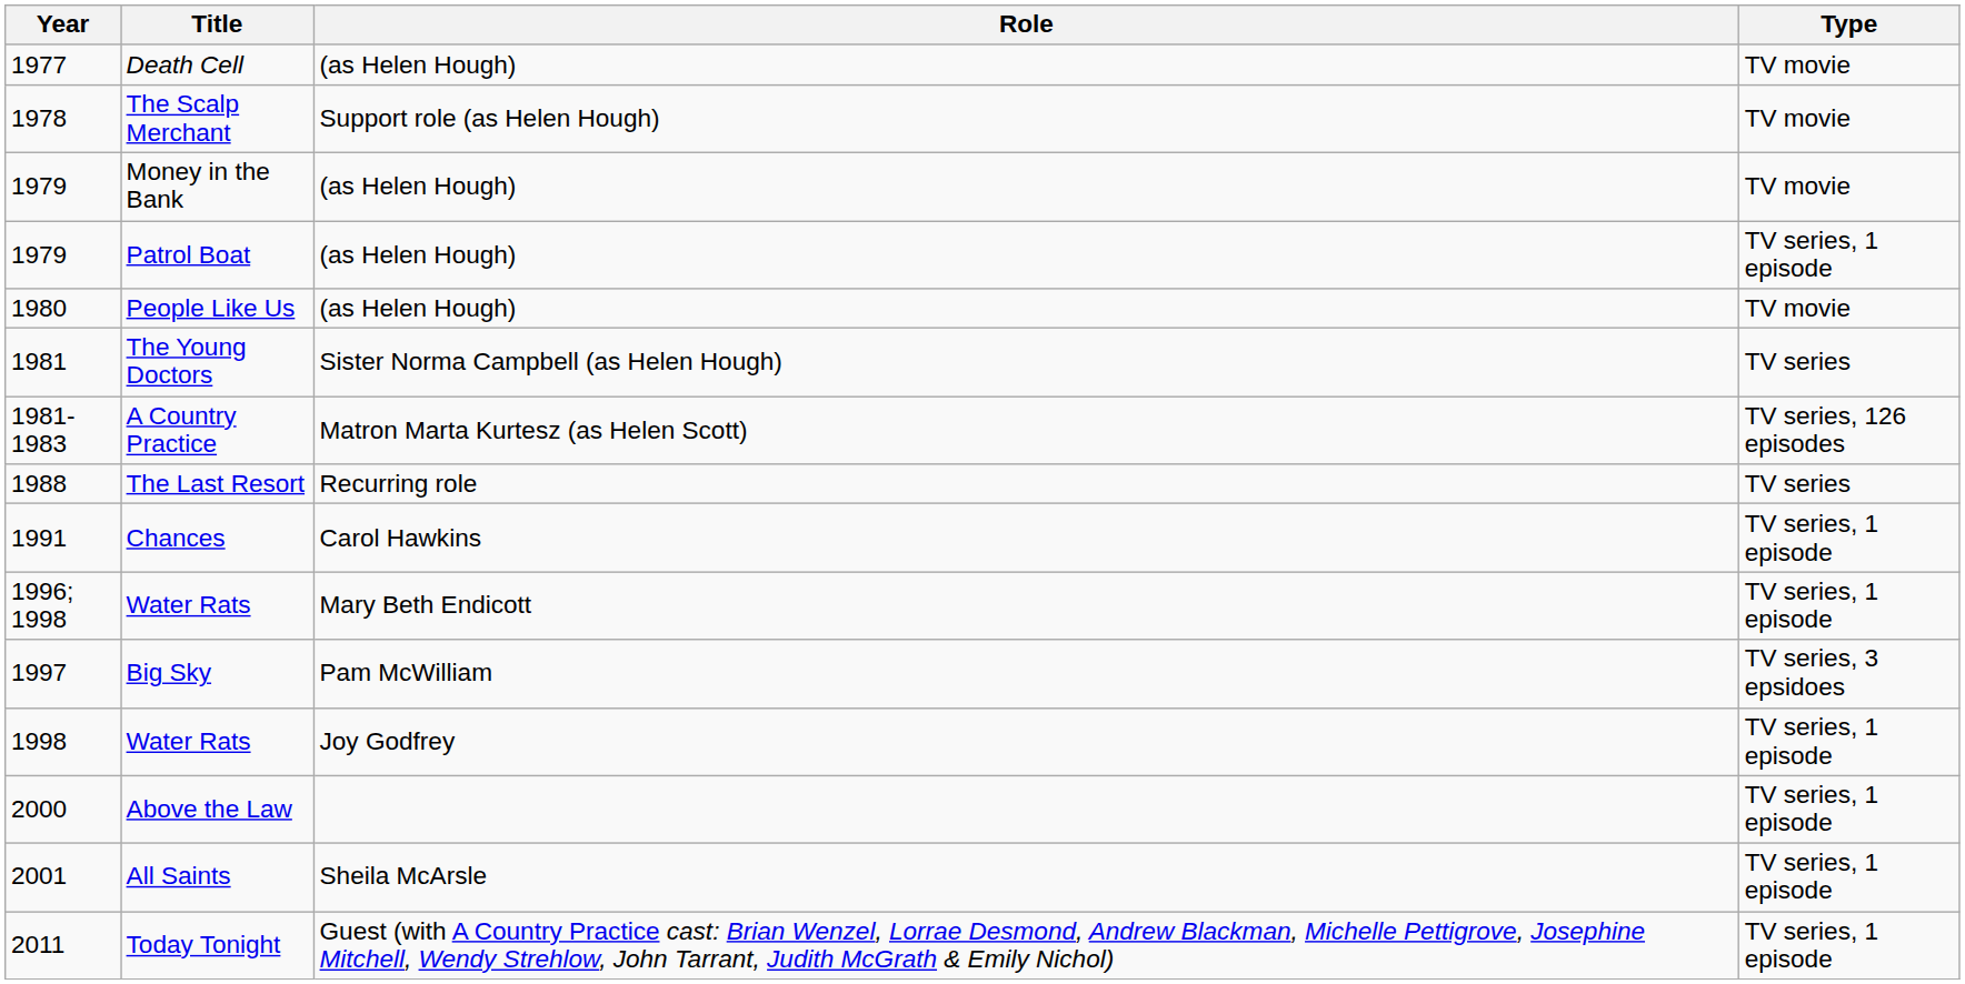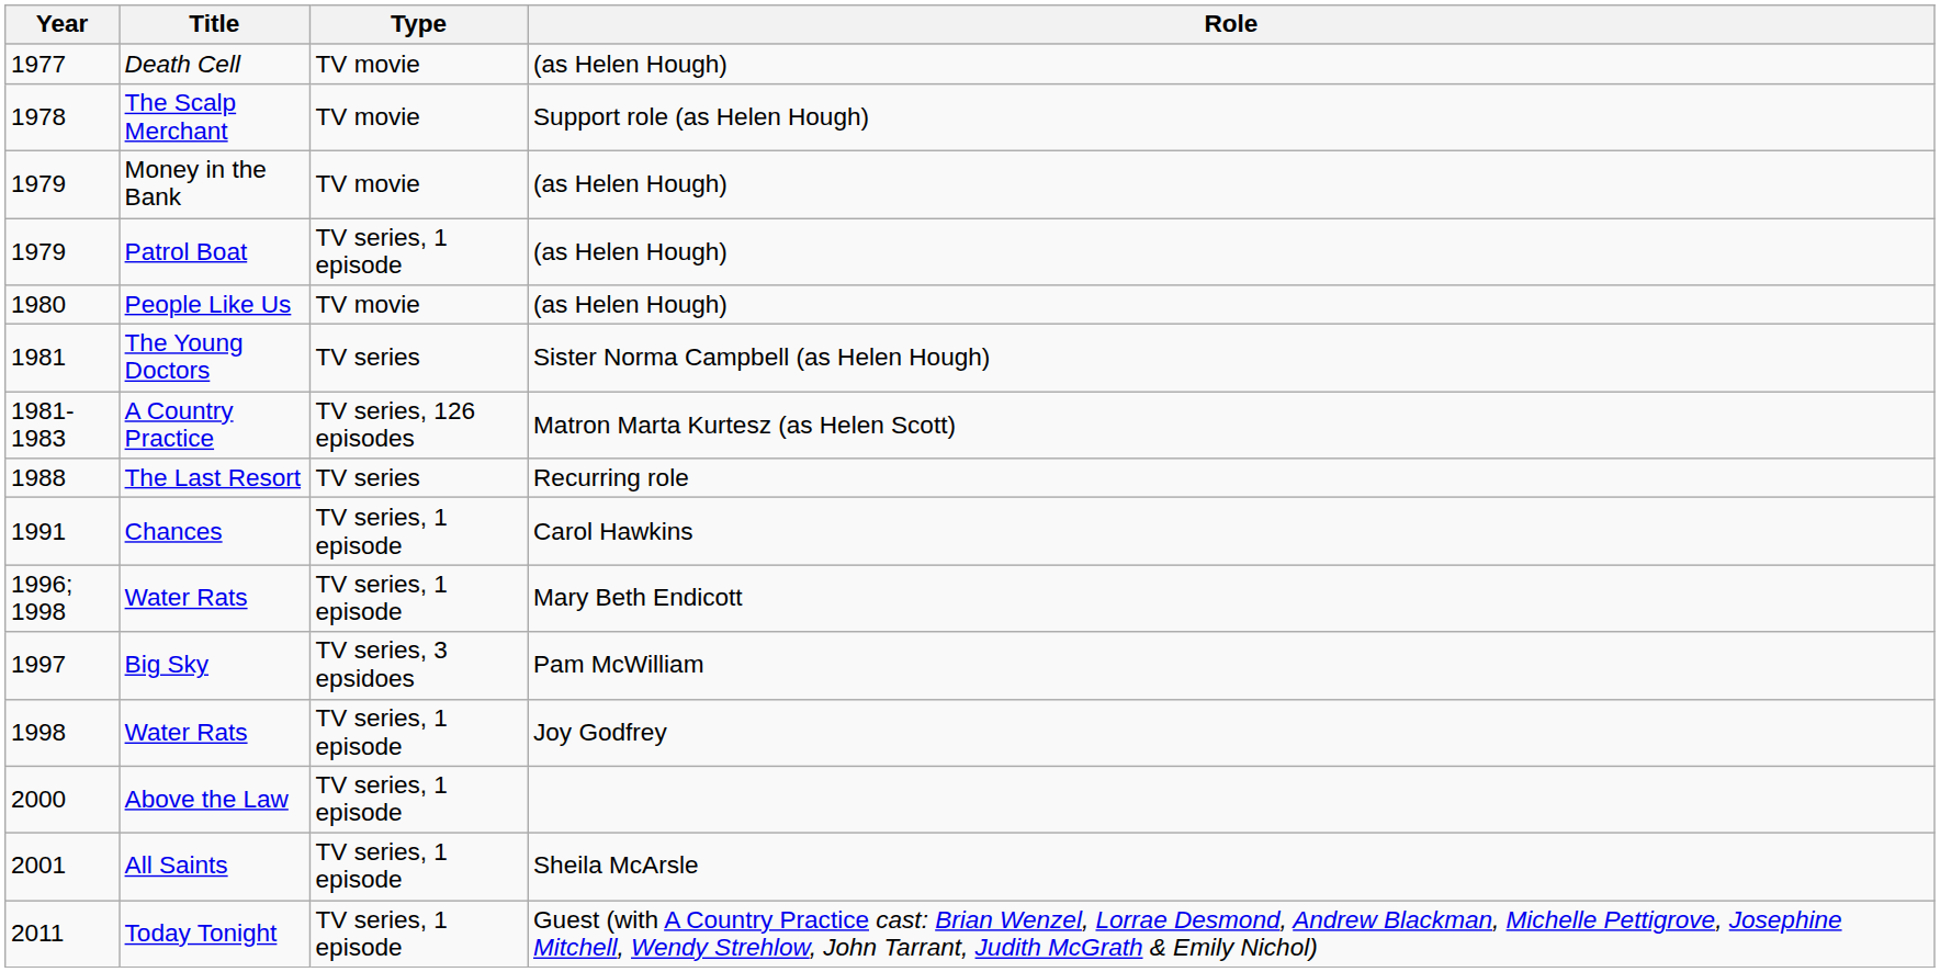columns swapped: Role <-> Type
